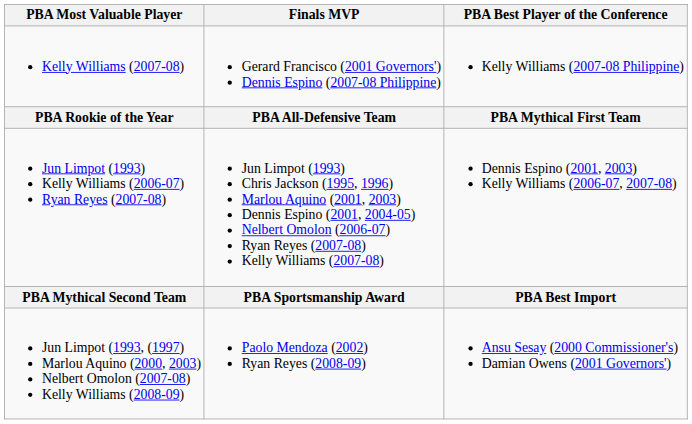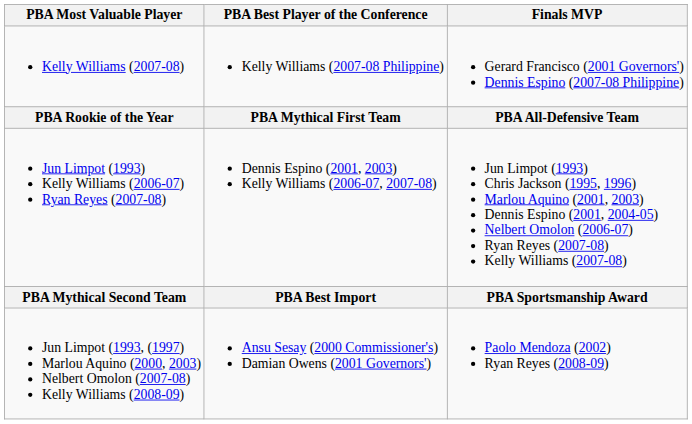columns swapped: Finals MVP <-> PBA Best Player of the Conference
